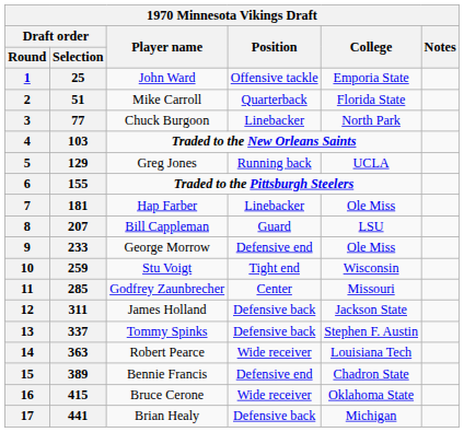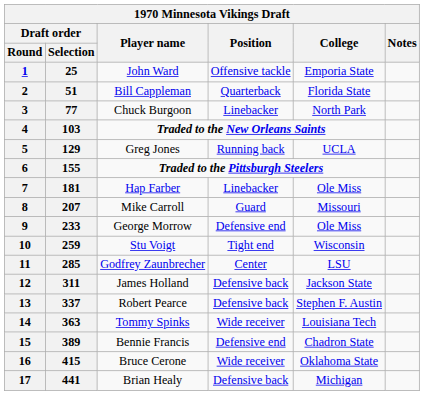2 | Player name: Mike Carroll -> Bill Cappleman
8 | Player name: Bill Cappleman -> Mike Carroll
8 | College: LSU -> Missouri
11 | College: Missouri -> LSU
13 | Player name: Tommy Spinks -> Robert Pearce
14 | Player name: Robert Pearce -> Tommy Spinks
